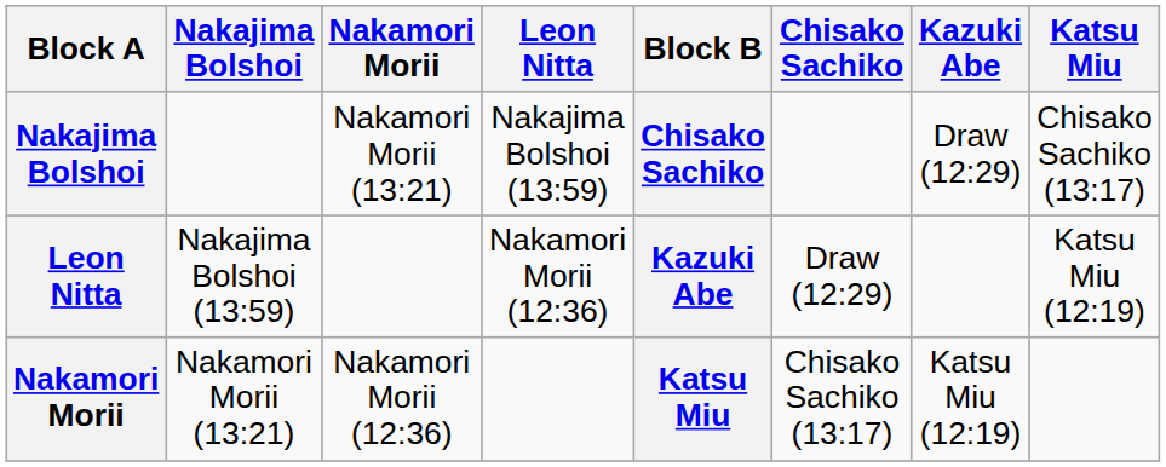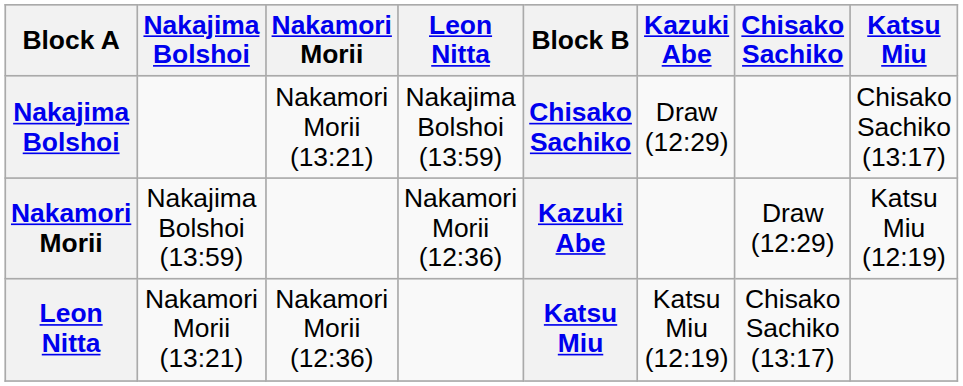columns swapped: Chisako Sachiko <-> Kazuki Abe
row 3 | Block A: Leon Nitta -> Nakamori Morii
row 4 | Block A: Nakamori Morii -> Leon Nitta
